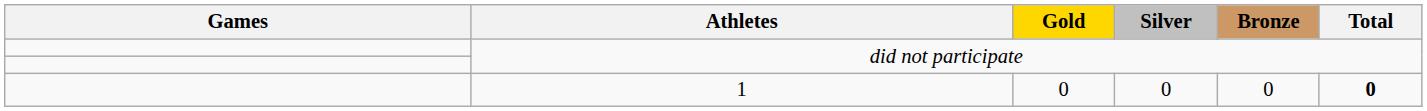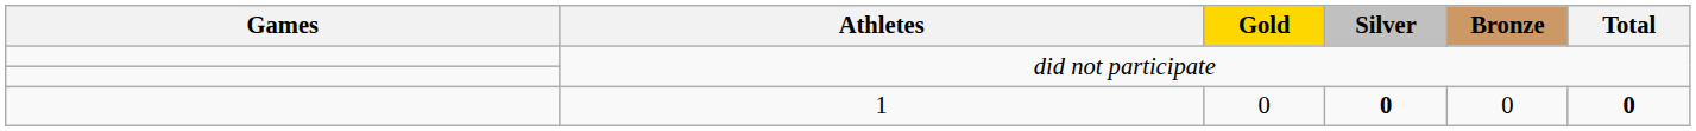1 | Silver: normal -> bold
